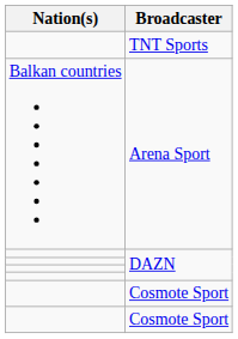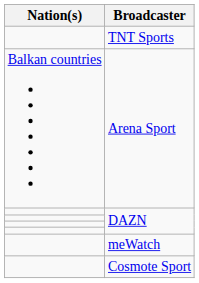row 8 | Broadcaster: Cosmote Sport -> meWatch
